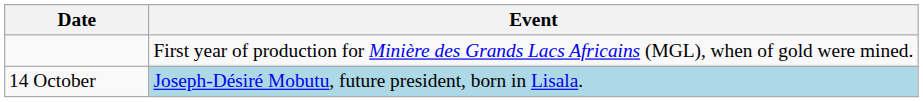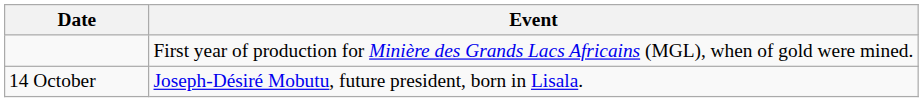14 October | Event: lightblue background -> no background
